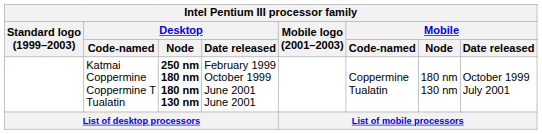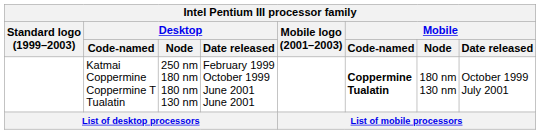Katmai Coppermine Coppermine T Tualatin | Desktop / Node: bold -> normal
Katmai Coppermine Coppermine T Tualatin | Mobile / Code-named: normal -> bold
